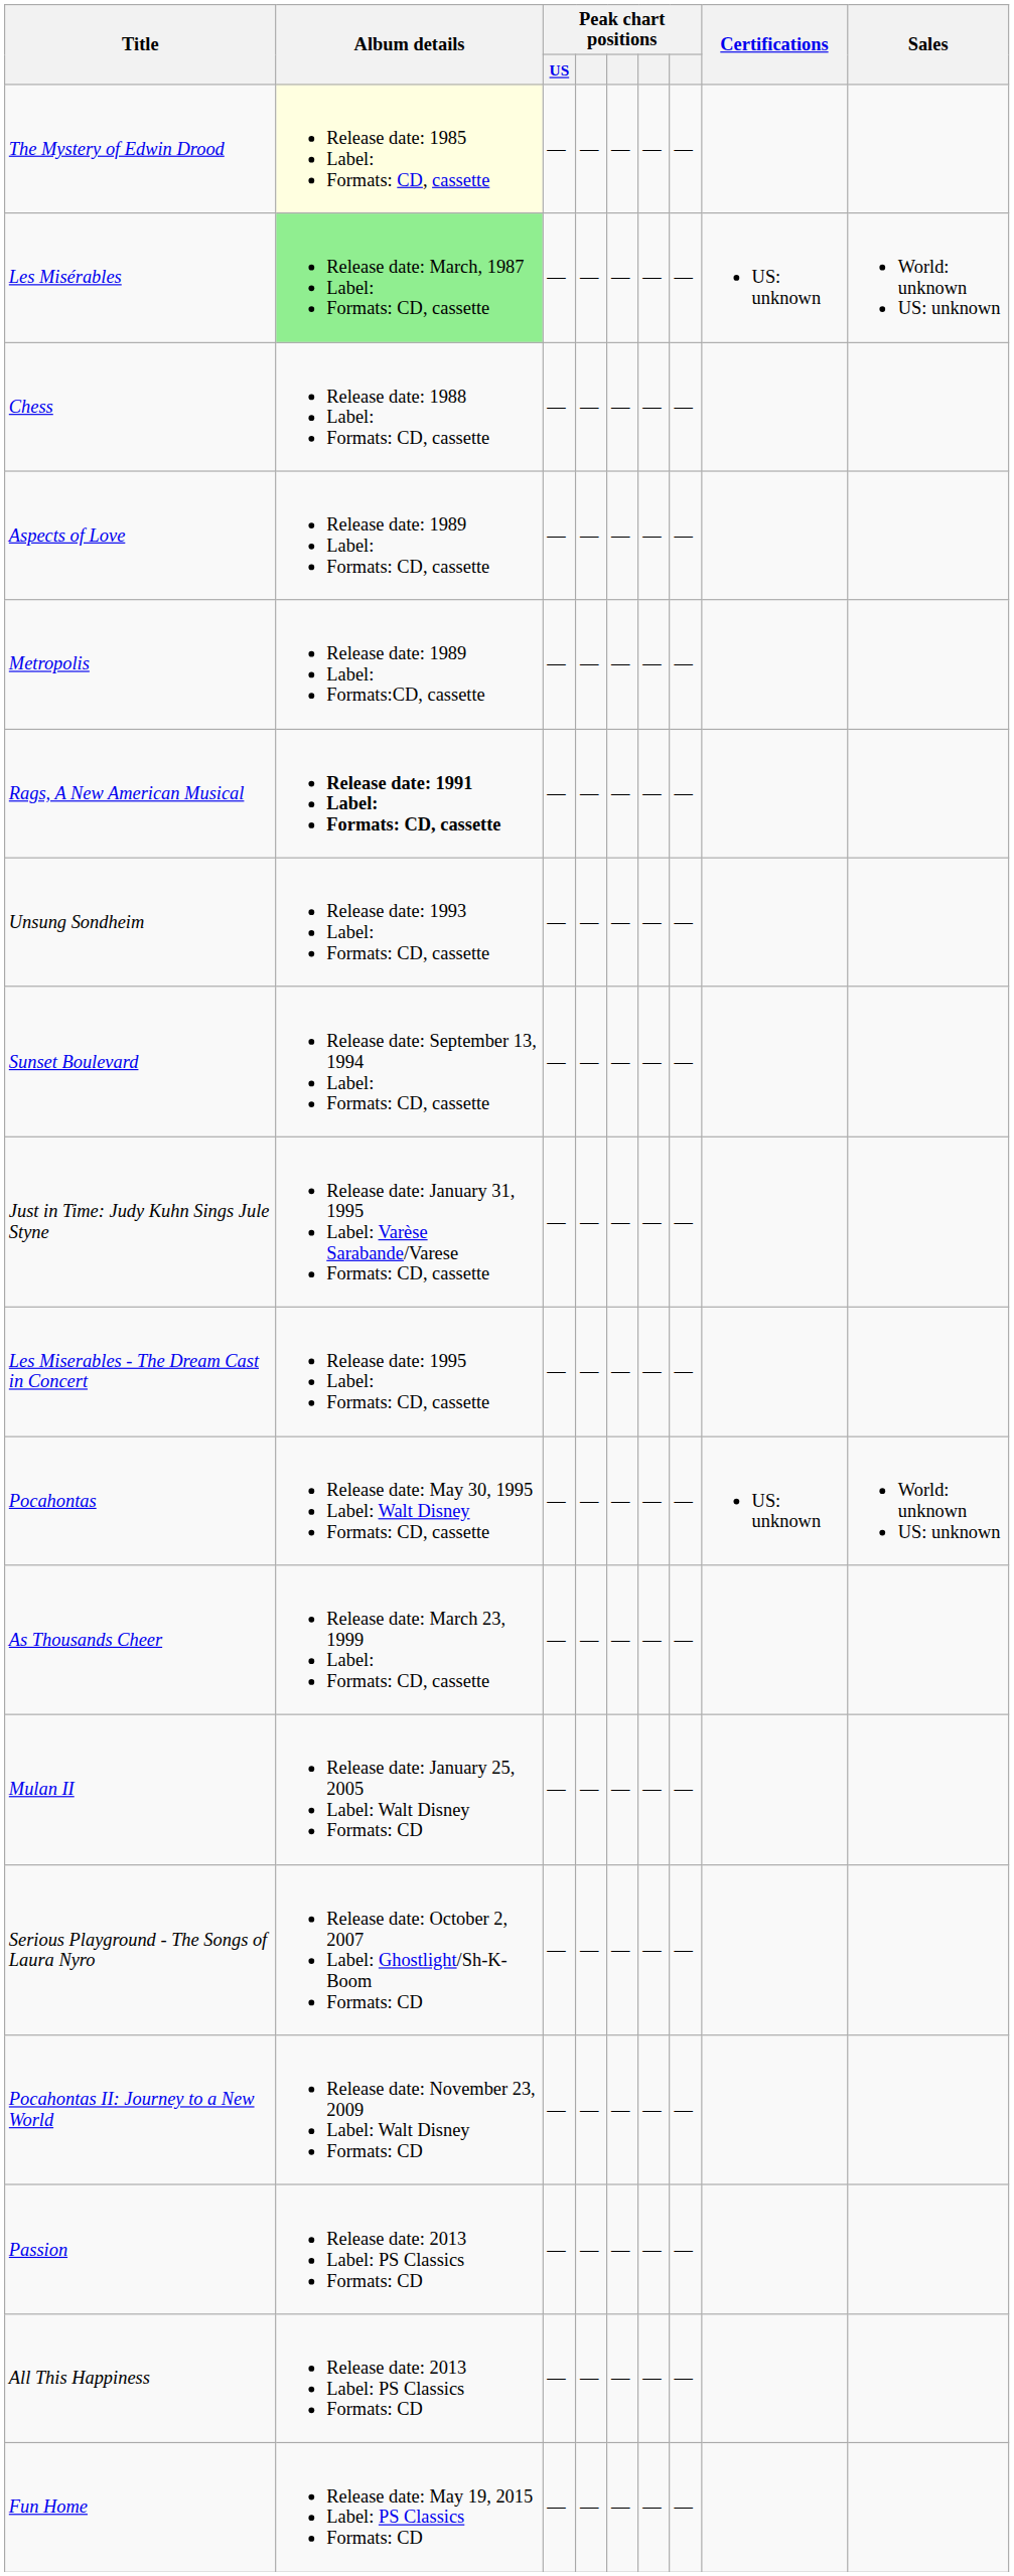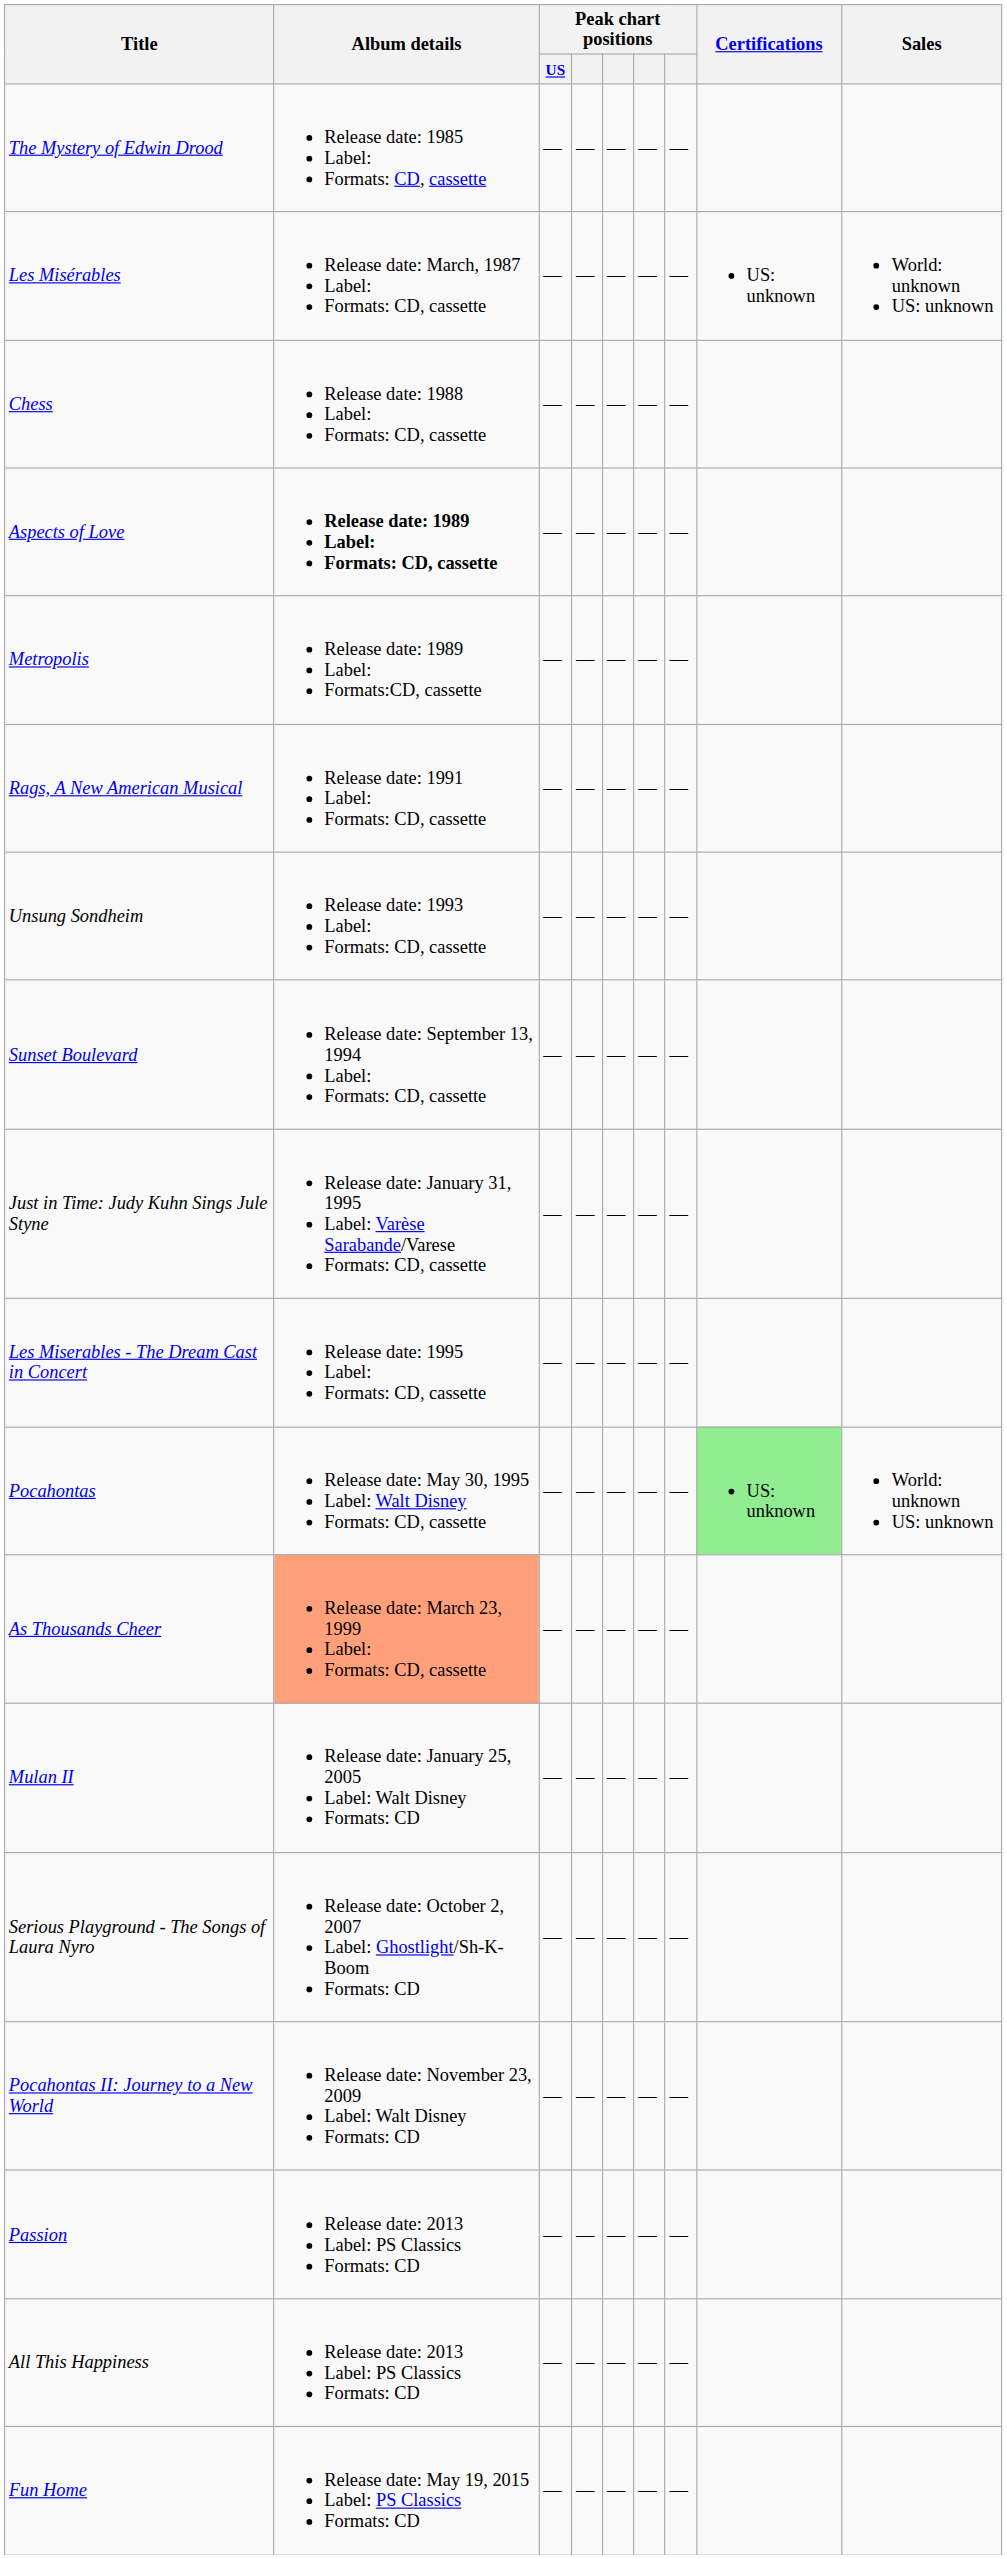The Mystery of Edwin Drood | Album details: lightyellow background -> no background
Les Misérables | Album details: lightgreen background -> no background
Aspects of Love | Album details: normal -> bold
Rags, A New American Musical | Album details: bold -> normal
Pocahontas | Certifications: no background -> lightgreen background
As Thousands Cheer | Album details: no background -> lightsalmon background
